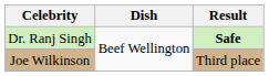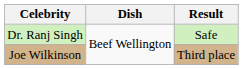Dr. Ranj Singh | Result: bold -> normal
